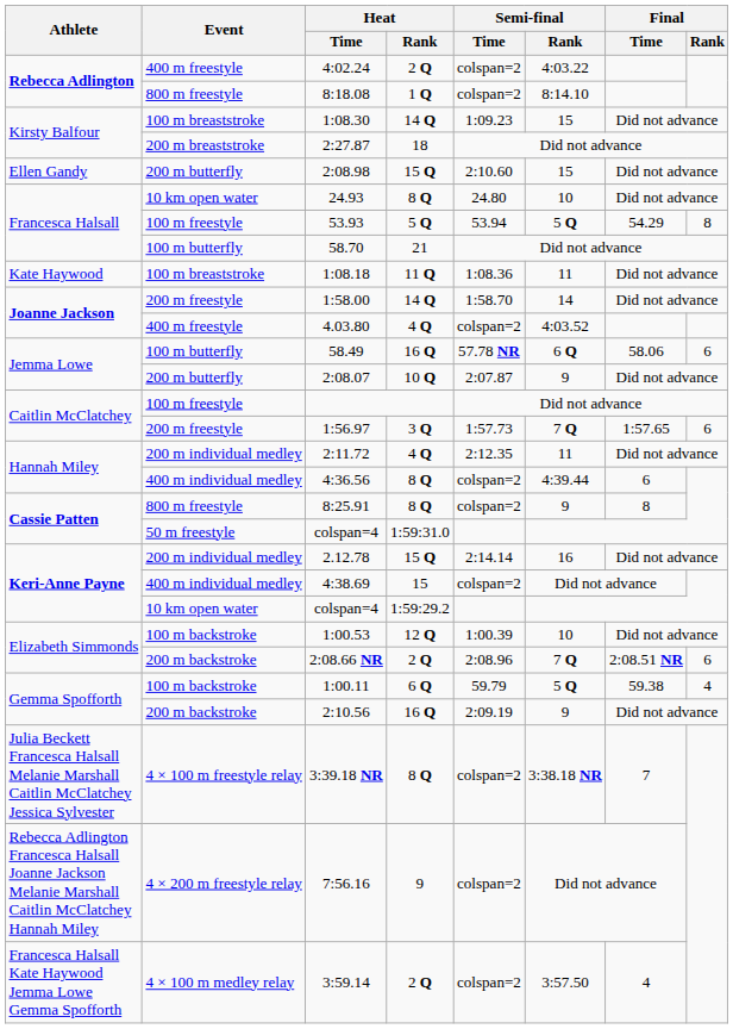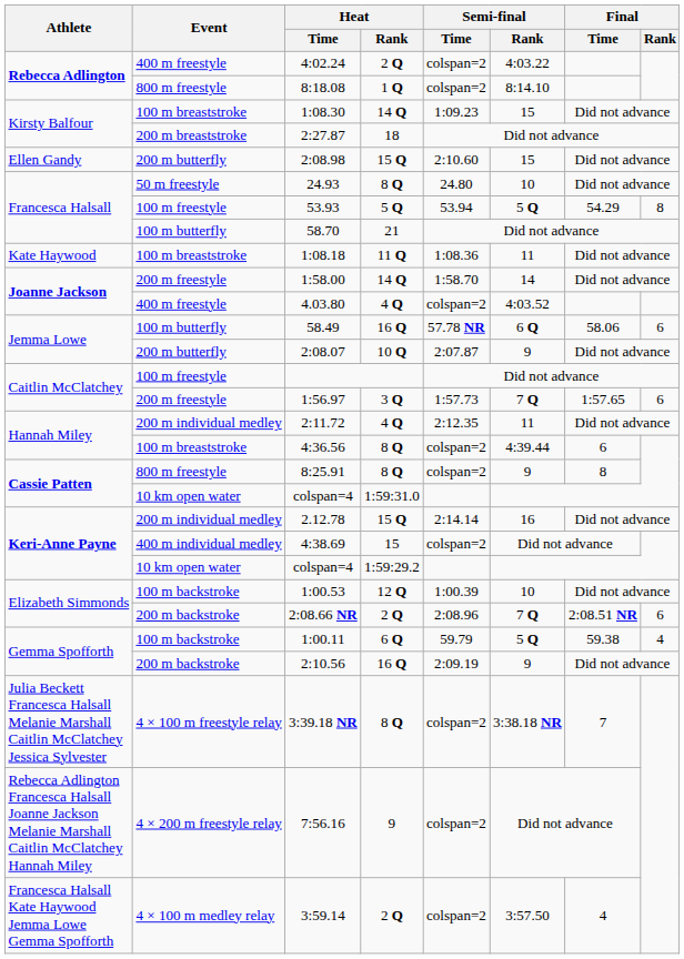24.93 | Event: 10 km open water -> 50 m freestyle
4:36.56 | Event: 400 m individual medley -> 100 m breaststroke
colspan=4 / 1:59:31.0 | Event: 50 m freestyle -> 10 km open water
